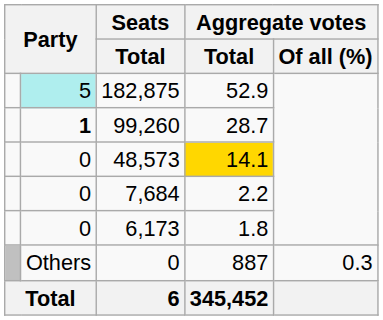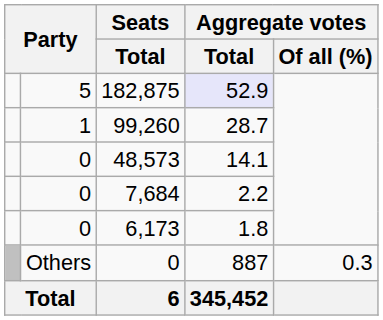182,875 | column 2: paleturquoise background -> no background
182,875 | Aggregate votes / Total: no background -> lavender background
99,260 | column 2: bold -> normal
48,573 | Aggregate votes / Total: gold background -> no background
